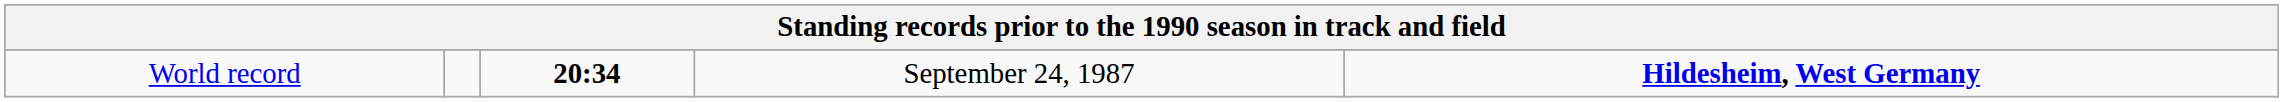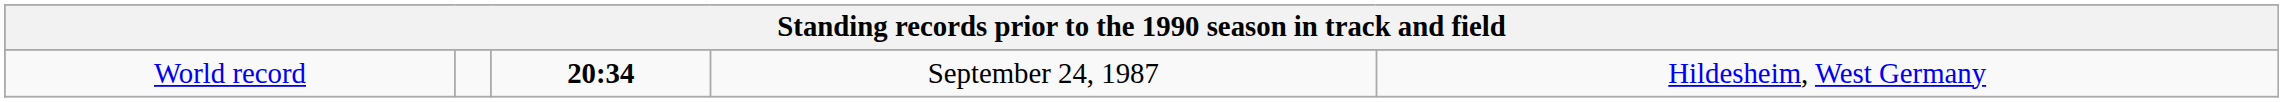World record | column 5: bold -> normal
